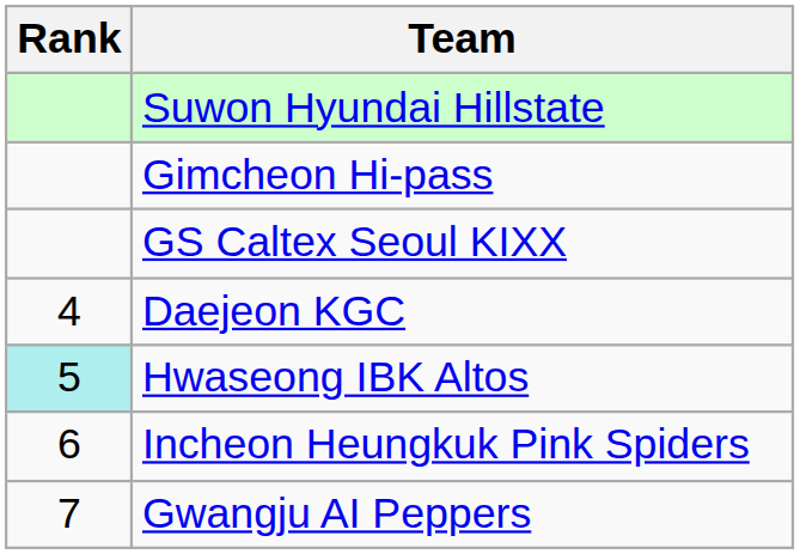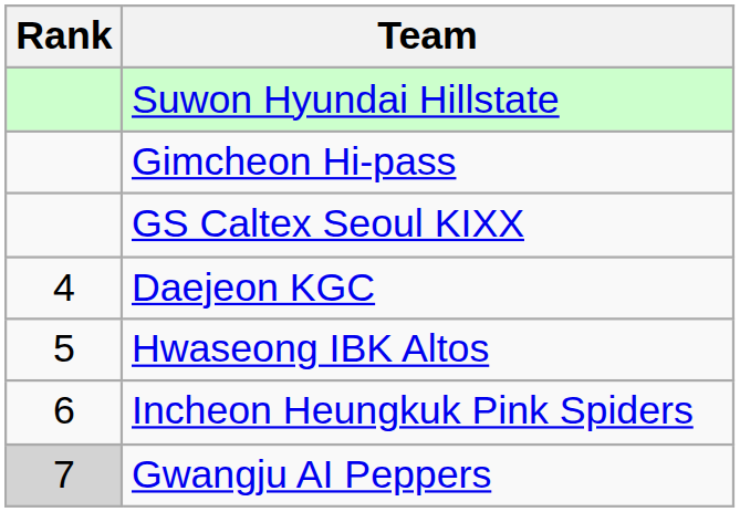Hwaseong IBK Altos | Rank: paleturquoise background -> no background
Gwangju AI Peppers | Rank: no background -> lightgrey background
